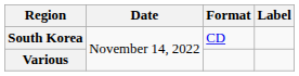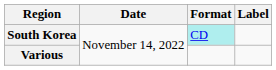South Korea | Format: no background -> paleturquoise background
